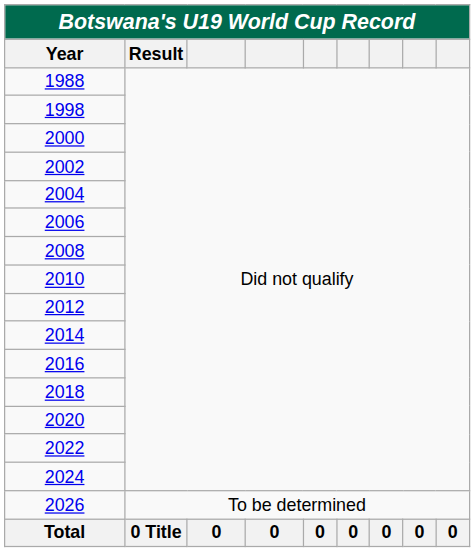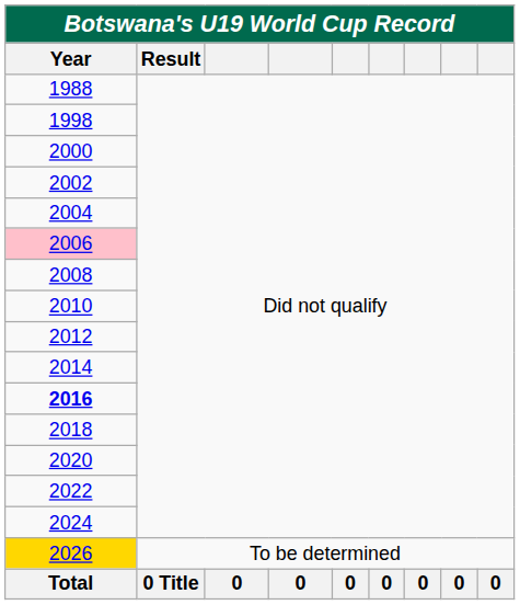2006 | Year: no background -> pink background
2016 | Year: normal -> bold
2026 | Year: no background -> gold background
